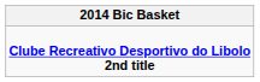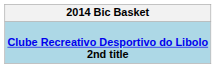row 2 | column 1: no background -> lightblue background
